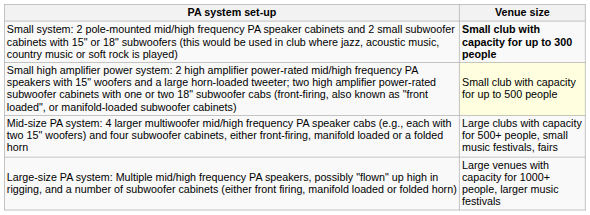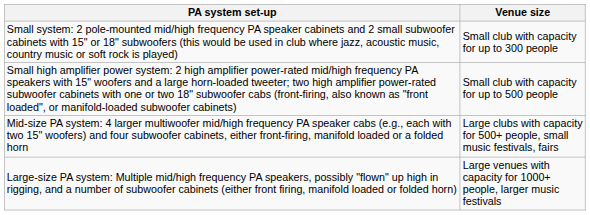row 2 | Venue size: bold -> normal
row 3 | Venue size: lightyellow background -> no background
